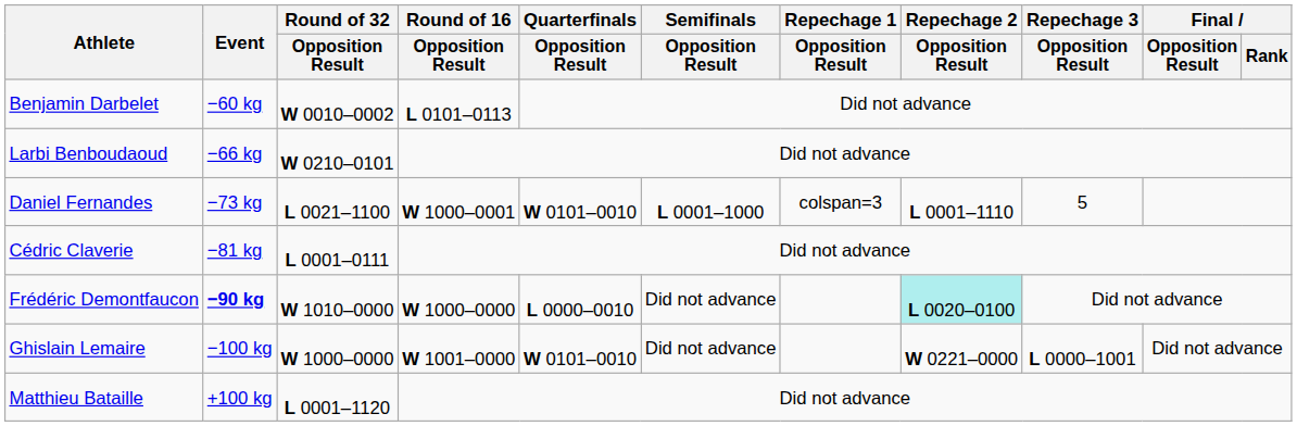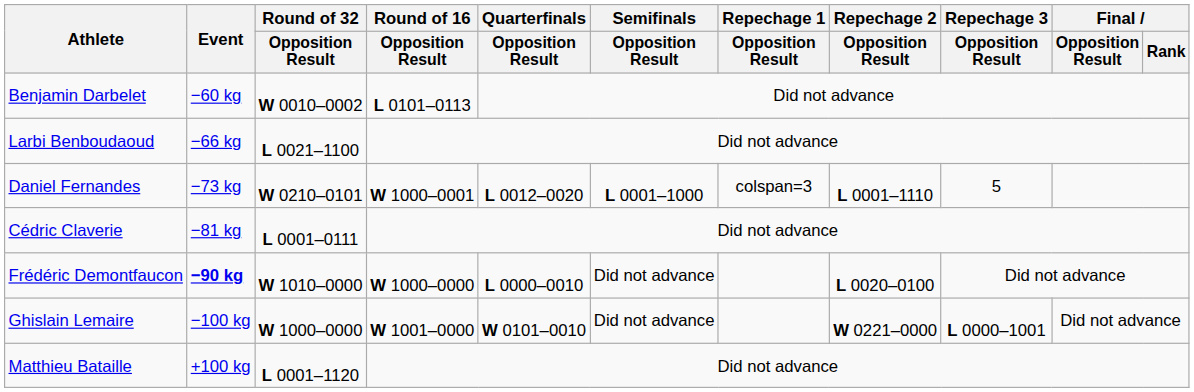Larbi Benboudaoud | Round of 32 / Opposition Result: W 0210–0101 -> L 0021–1100
Daniel Fernandes | Round of 32 / Opposition Result: L 0021–1100 -> W 0210–0101
Daniel Fernandes | Quarterfinals / Opposition Result: W 0101–0010 -> L 0012–0020
Frédéric Demontfaucon | Repechage 2 / Opposition Result: paleturquoise background -> no background
